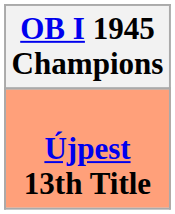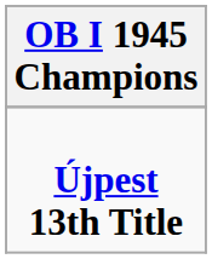row 2 | column 1: lightsalmon background -> no background
